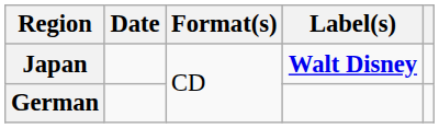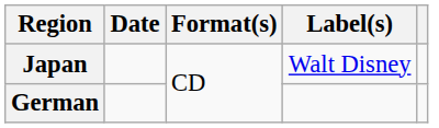Japan | Label(s): bold -> normal
